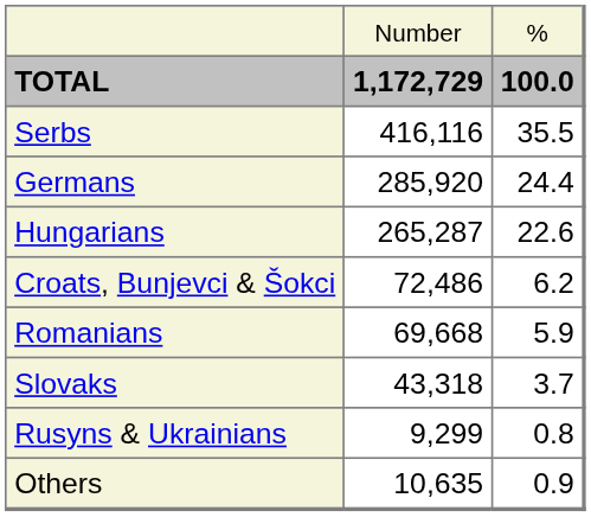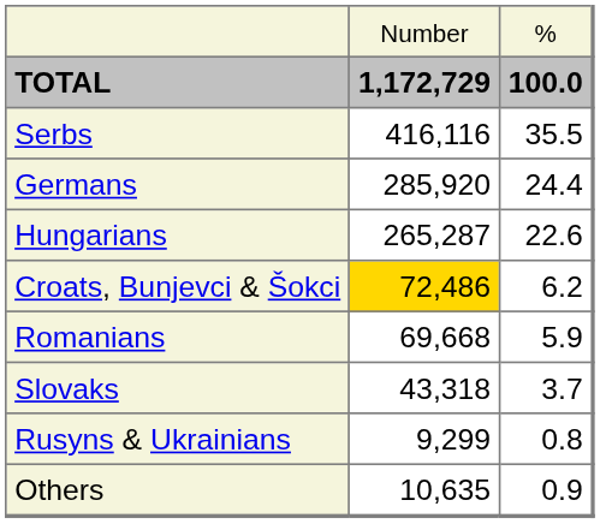Croats, Bunjevci & Šokci | column 2: no background -> gold background
